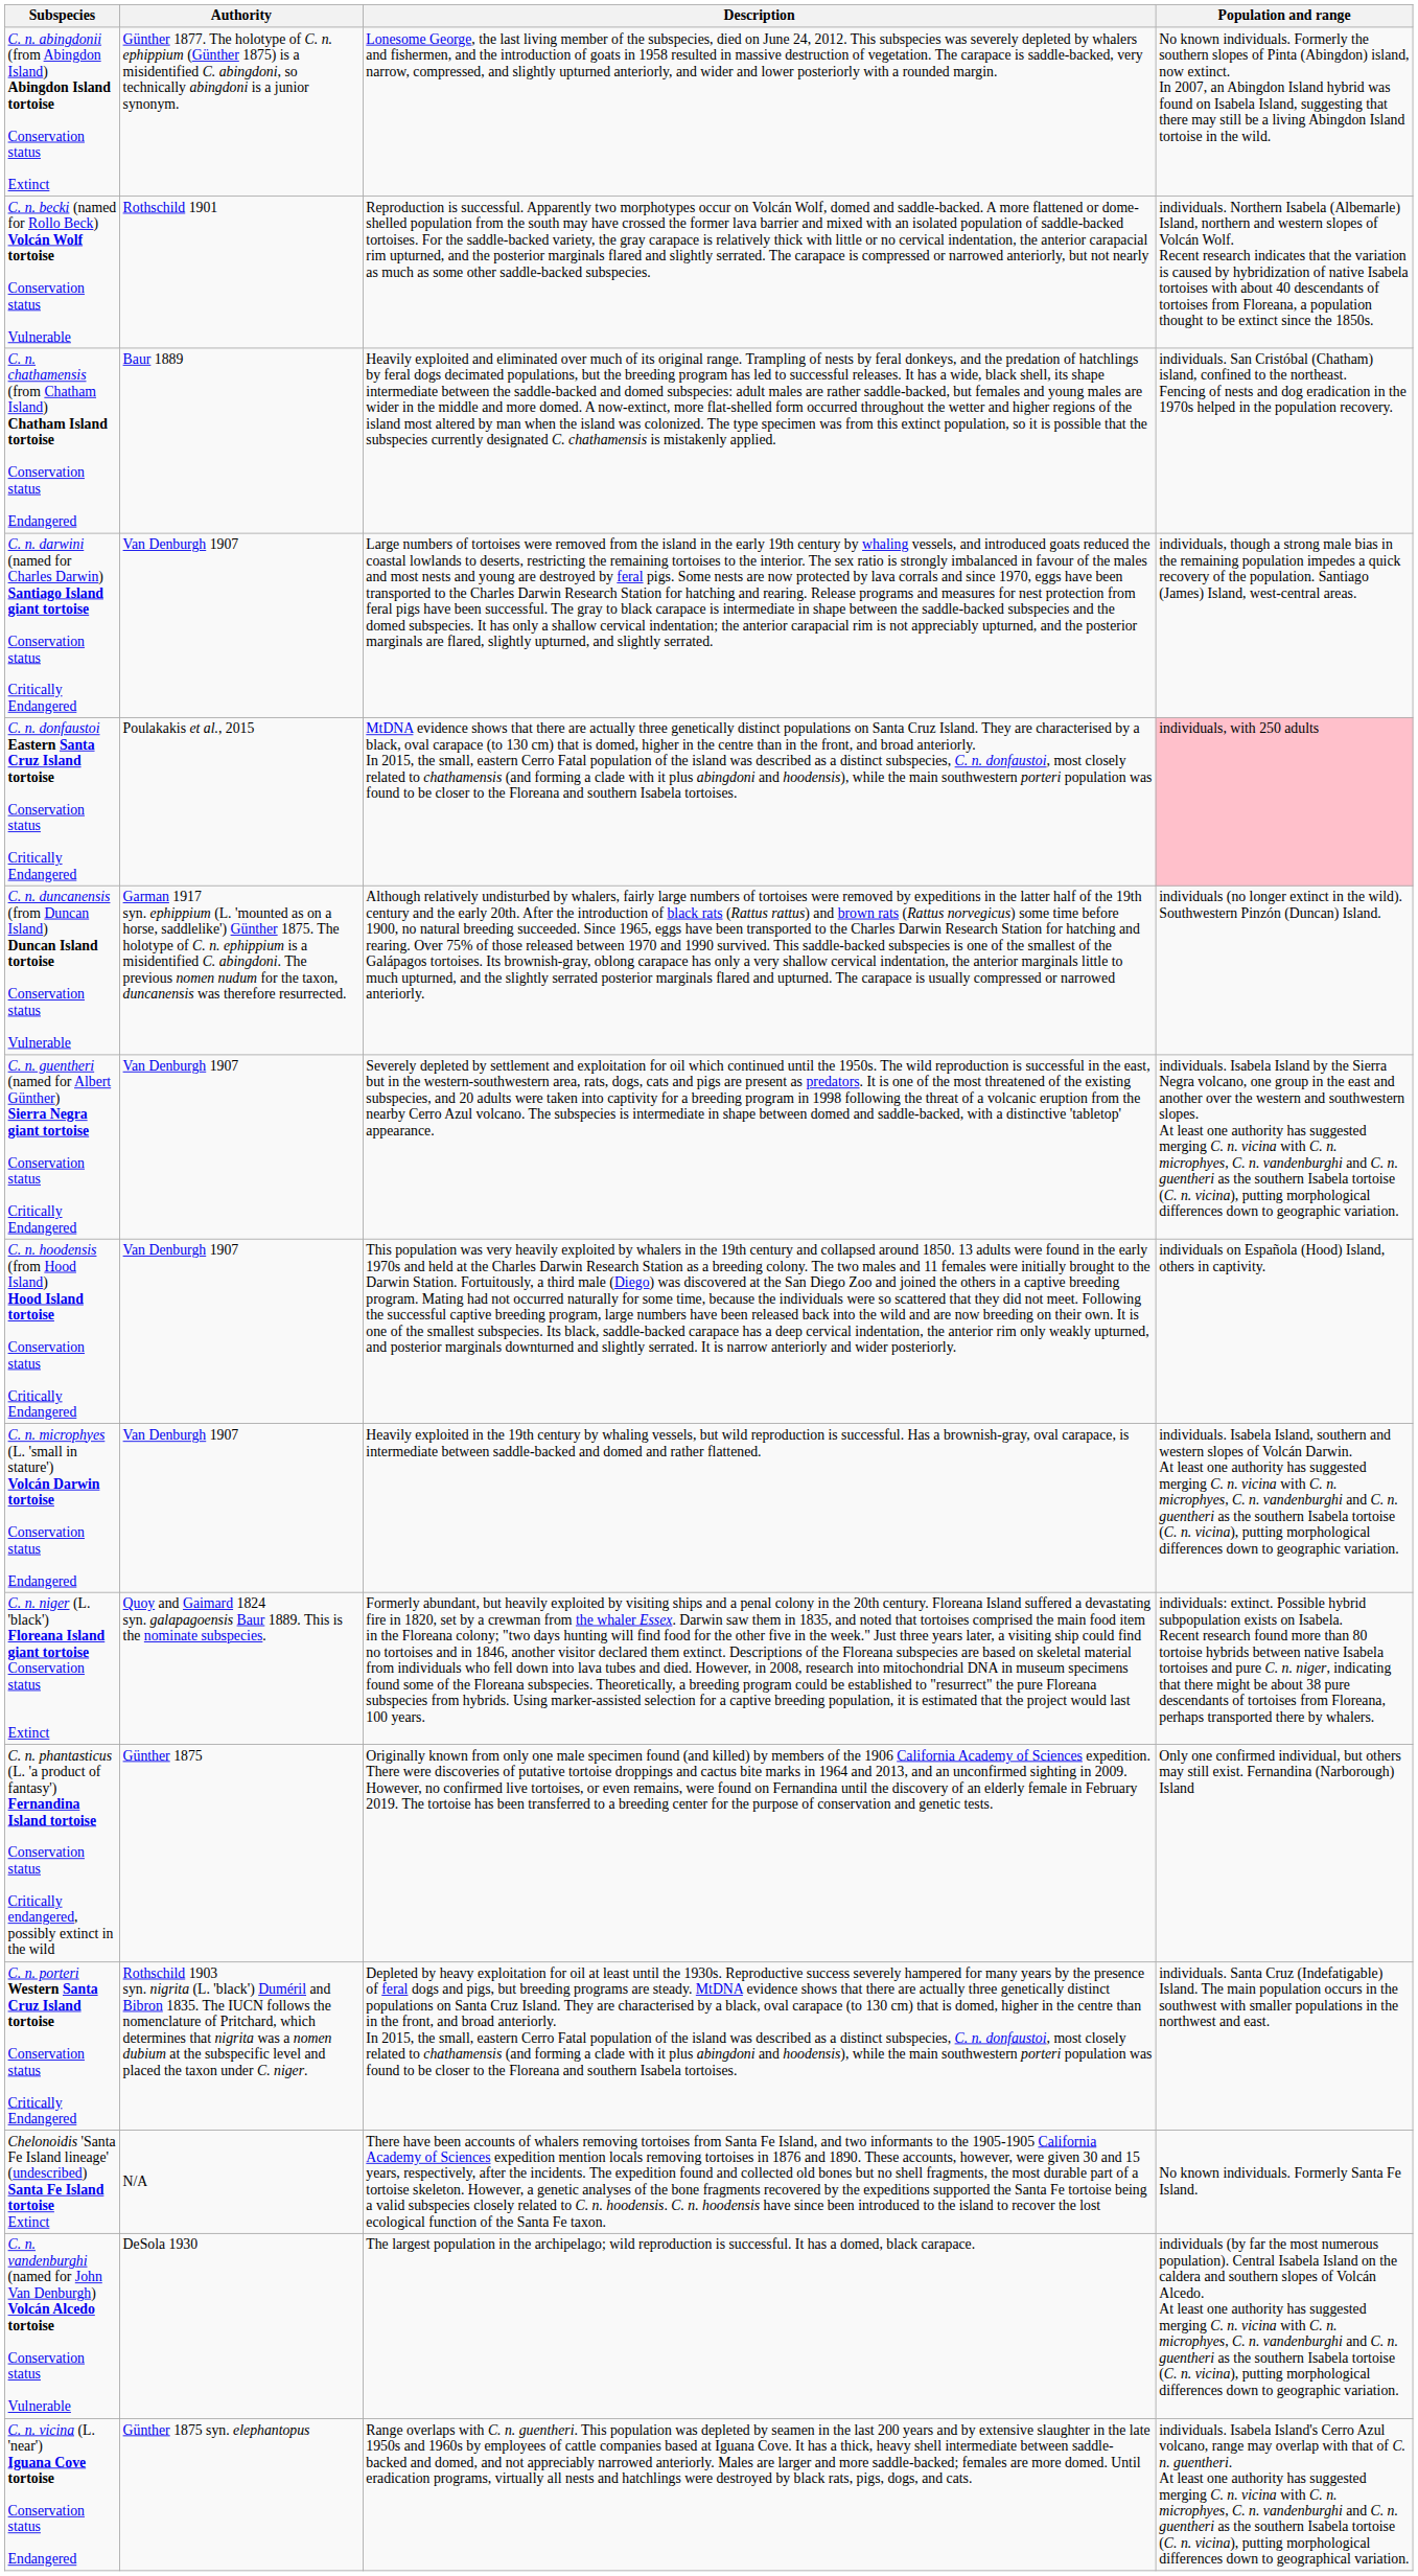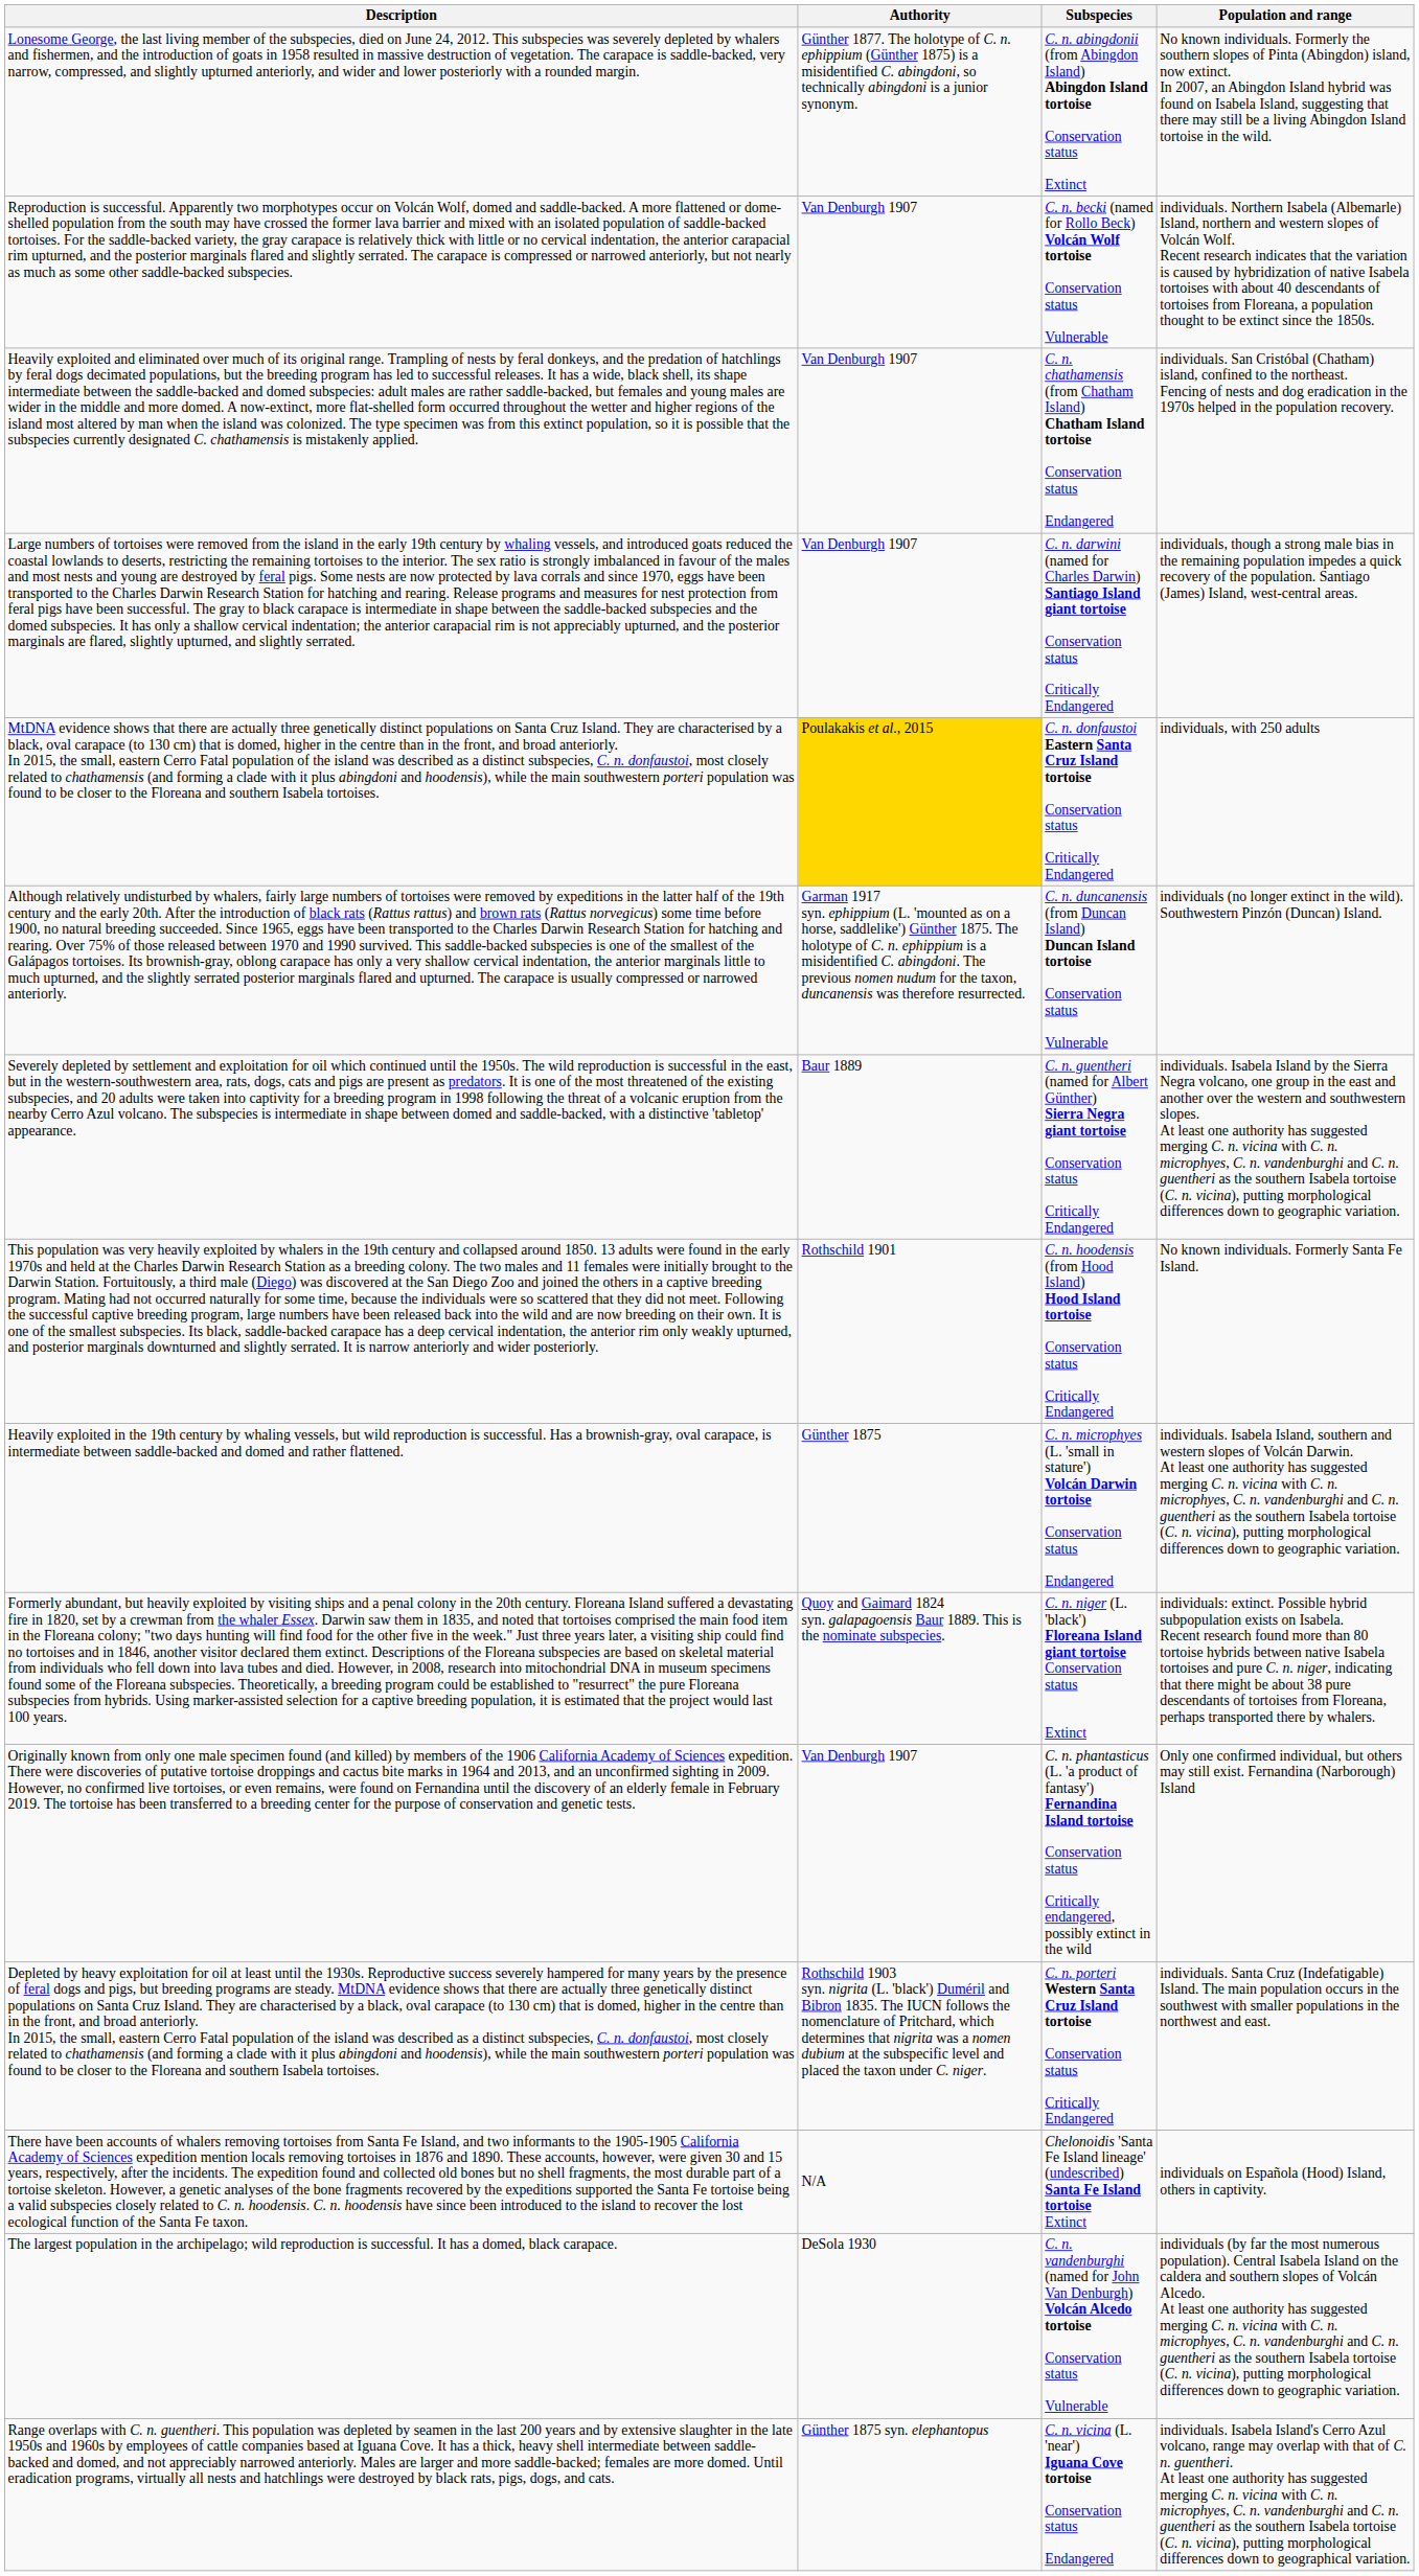columns swapped: Subspecies <-> Description
row 3 | Authority: Rothschild 1901 -> Van Denburgh 1907
row 4 | Authority: Baur 1889 -> Van Denburgh 1907
row 6 | Authority: no background -> gold background
row 6 | Population and range: pink background -> no background
row 8 | Authority: Van Denburgh 1907 -> Baur 1889
row 9 | Authority: Van Denburgh 1907 -> Rothschild 1901
row 9 | Population and range: individuals on Española (Hood) Island, others in captivity. -> No known individuals. Formerly Santa Fe Island.
row 10 | Authority: Van Denburgh 1907 -> Günther 1875
row 12 | Authority: Günther 1875 -> Van Denburgh 1907
row 14 | Population and range: No known individuals. Formerly Santa Fe Island. -> individuals on Española (Hood) Island, others in captivity.
